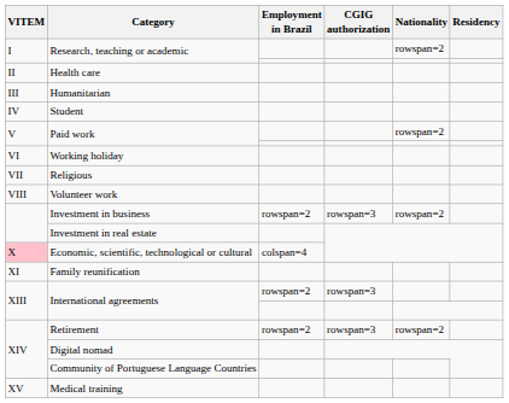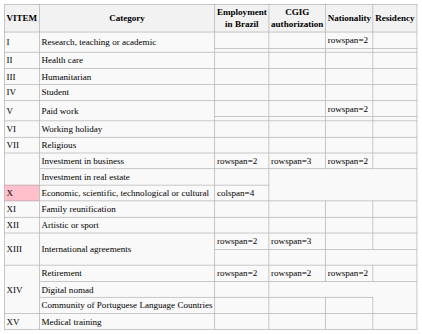- row: VIII | Volunteer work
+ row: XII | Artistic or sport
Retirement | CGIG authorization: rowspan=3 -> rowspan=2
